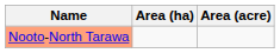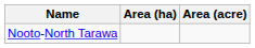Nooto-North Tarawa | Name: lightsalmon background -> no background
